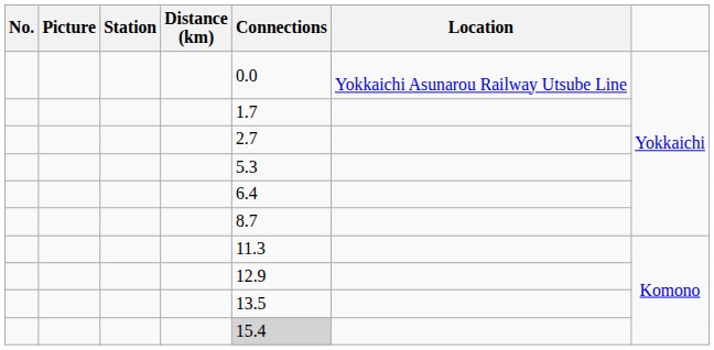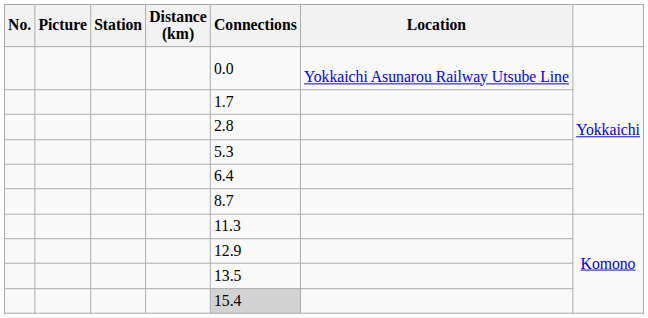row 4 | Connections: 2.7 -> 2.8
